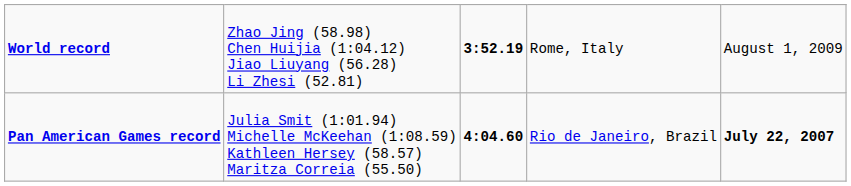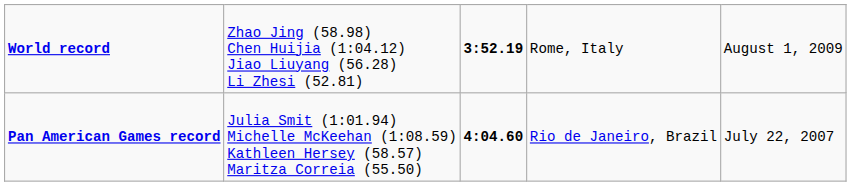Pan American Games record | column 5: bold -> normal
